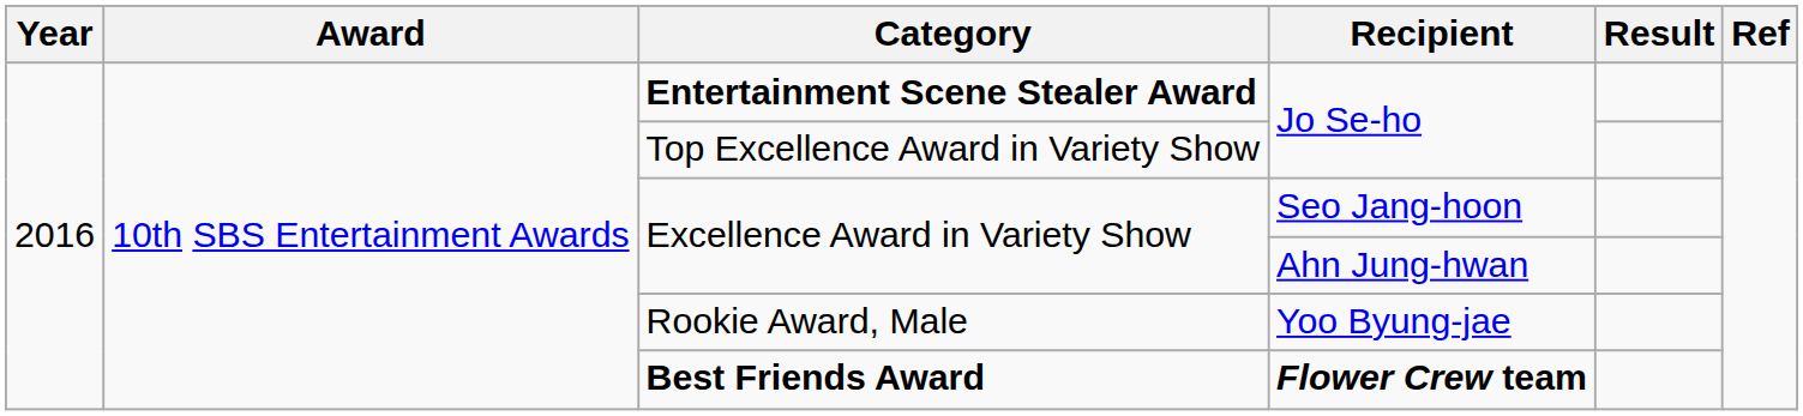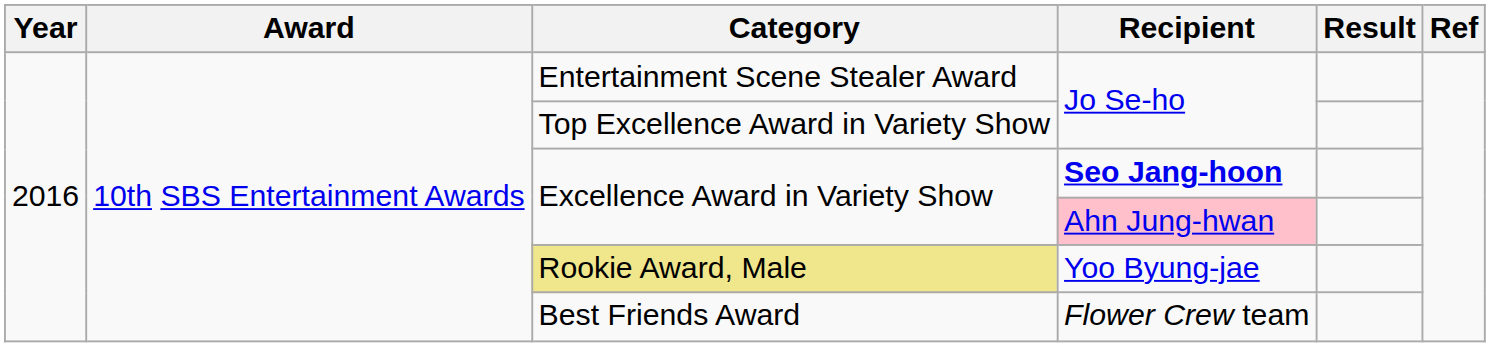Entertainment Scene Stealer Award | Category: bold -> normal
Excellence Award in Variety Show / Seo Jang-hoon | Recipient: normal -> bold
Excellence Award in Variety Show / Ahn Jung-hwan | Recipient: no background -> pink background
Rookie Award, Male | Category: no background -> khaki background
Best Friends Award | Category: bold -> normal
Best Friends Award | Recipient: bold -> normal
